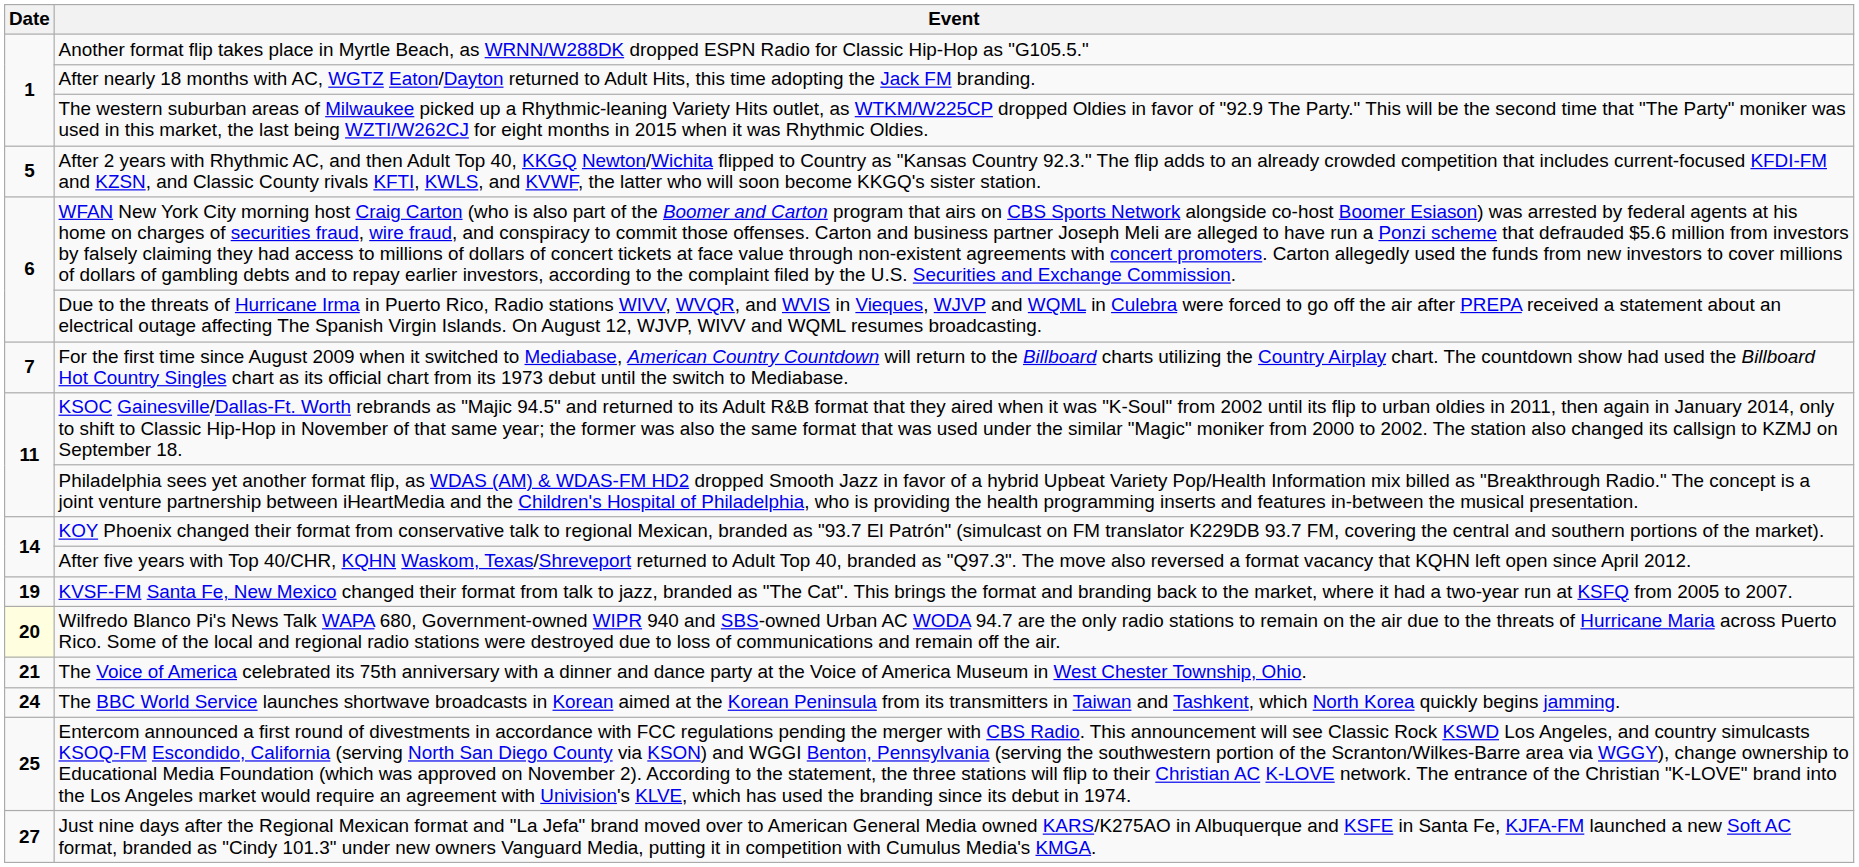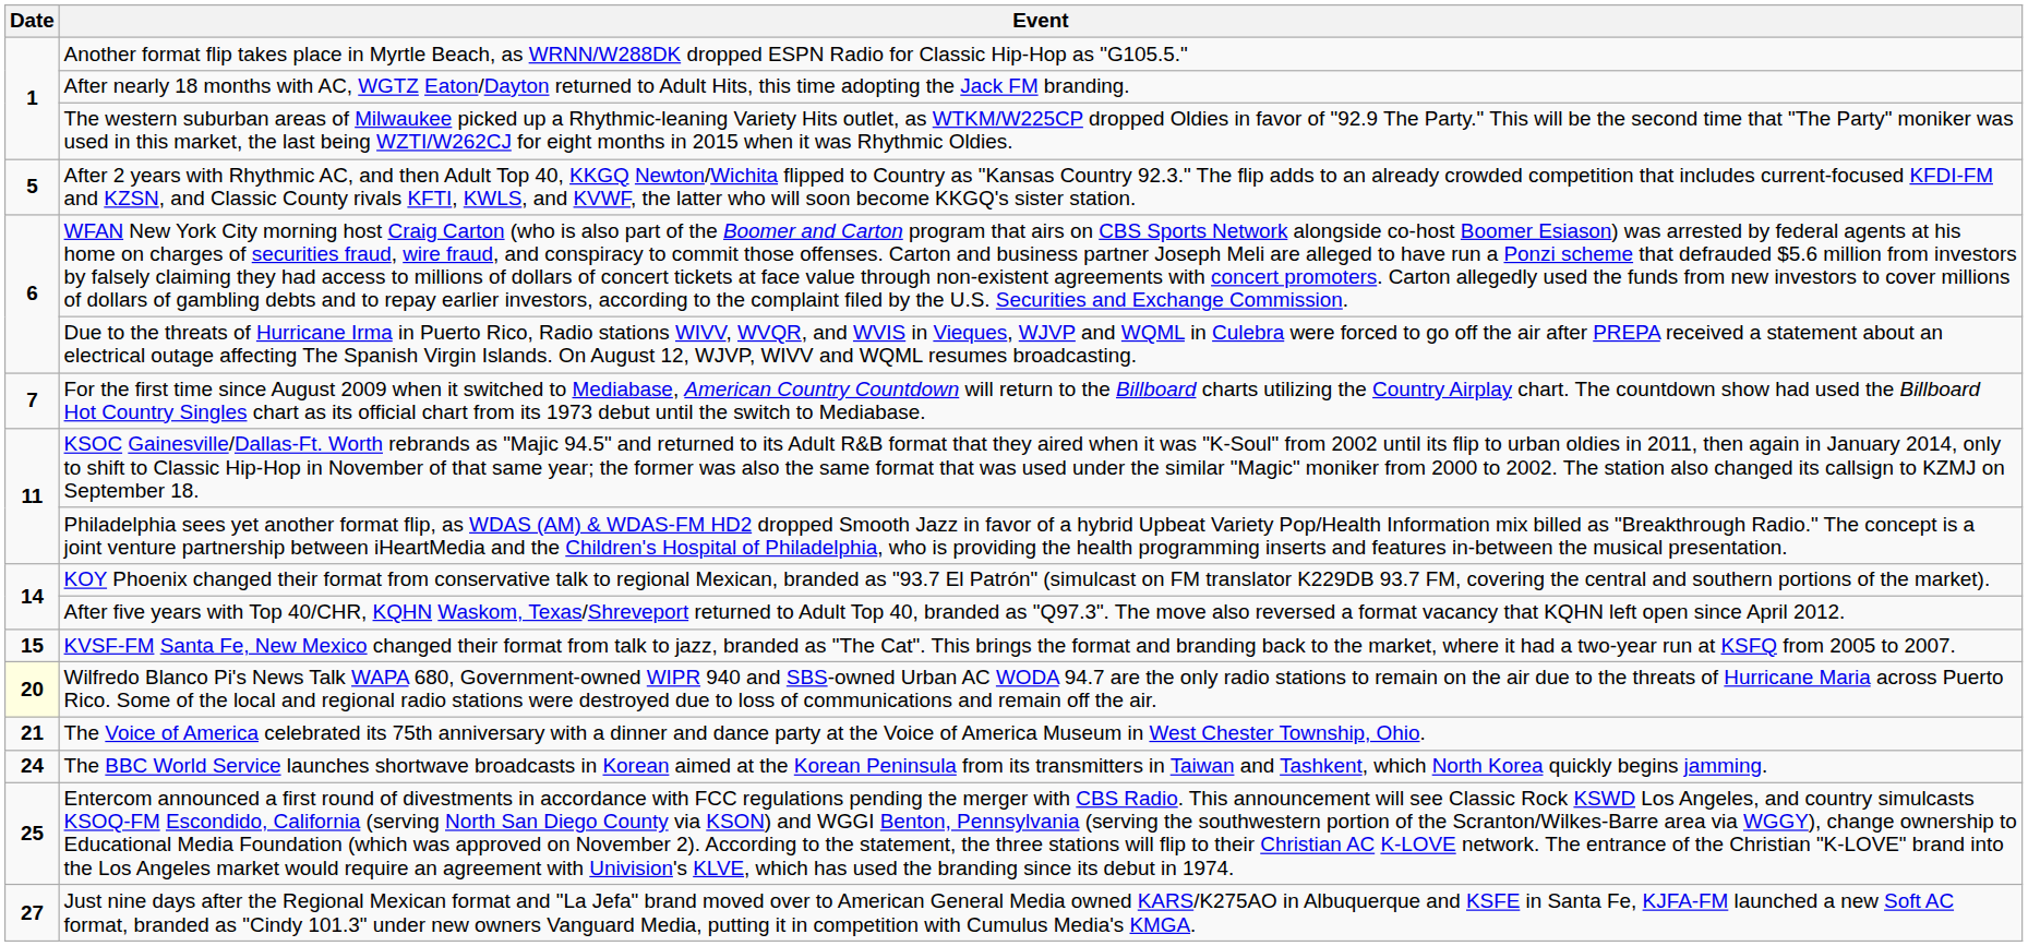row 13 | Date: 19 -> 15
